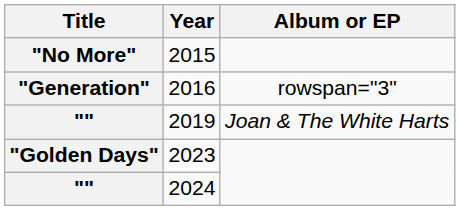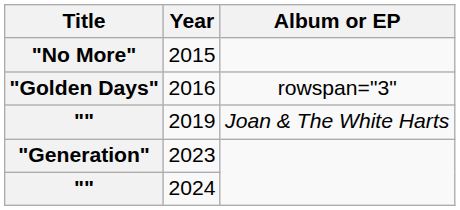2016 | Title: "Generation" -> "Golden Days"
2023 | Title: "Golden Days" -> "Generation"
